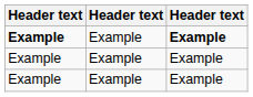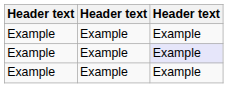row 2 | column 1: bold -> normal
row 2 | column 3: bold -> normal
row 3 | column 3: no background -> lavender background
